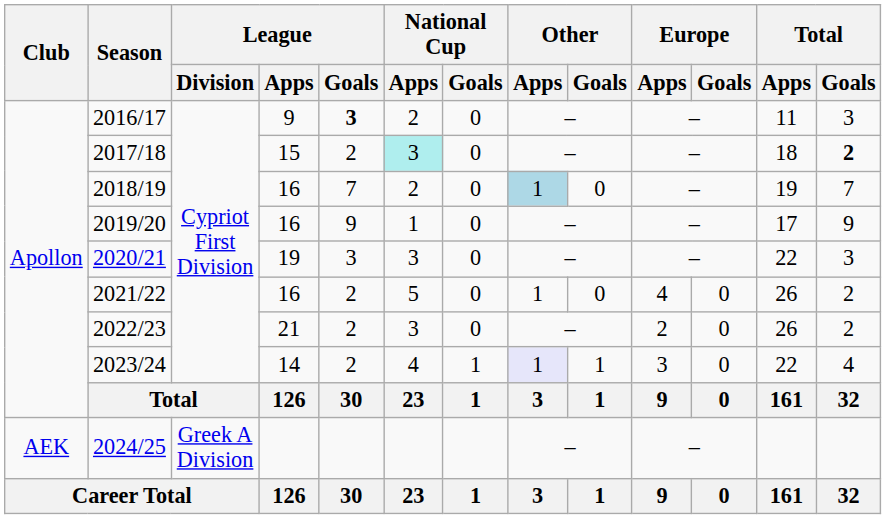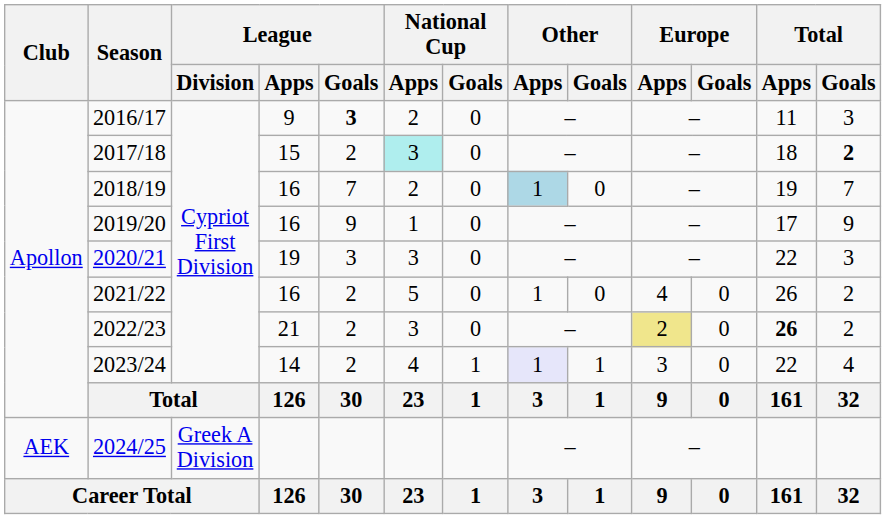2022/23 | Europe / Apps: no background -> khaki background
2022/23 | Total / Apps: normal -> bold
